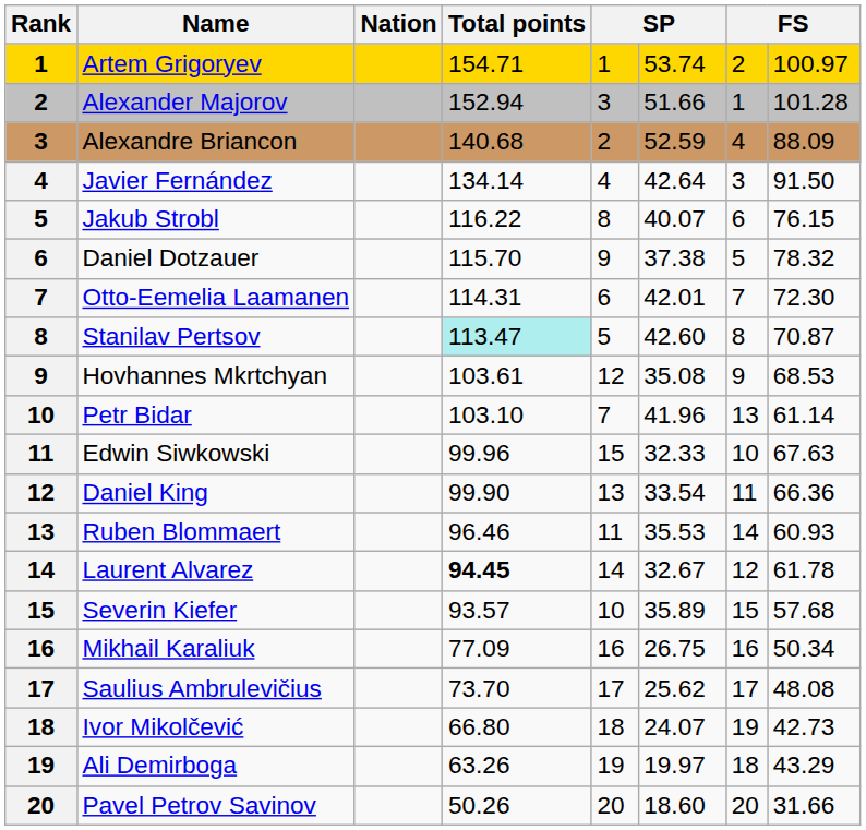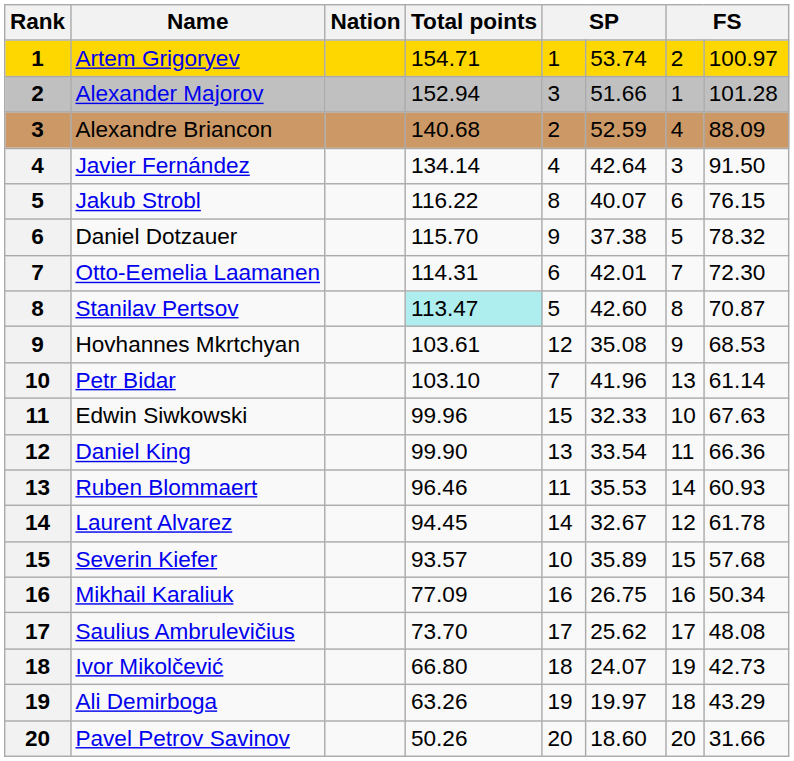Laurent Alvarez | Total points: bold -> normal
